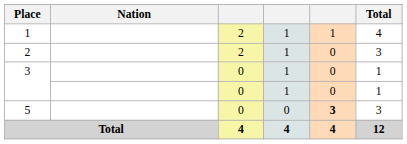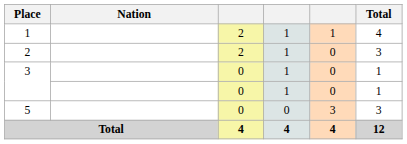5 | column 5: bold -> normal
